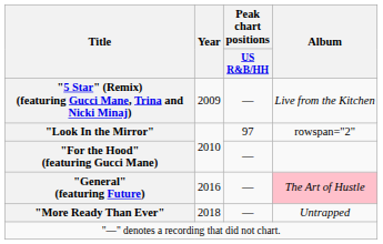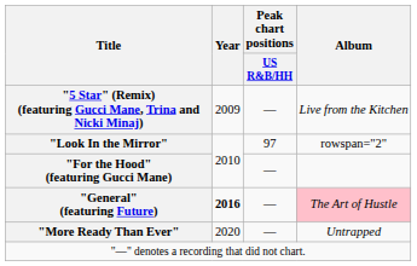"General" (featuring Future) | Year: normal -> bold
"More Ready Than Ever" | Year: 2018 -> 2020
